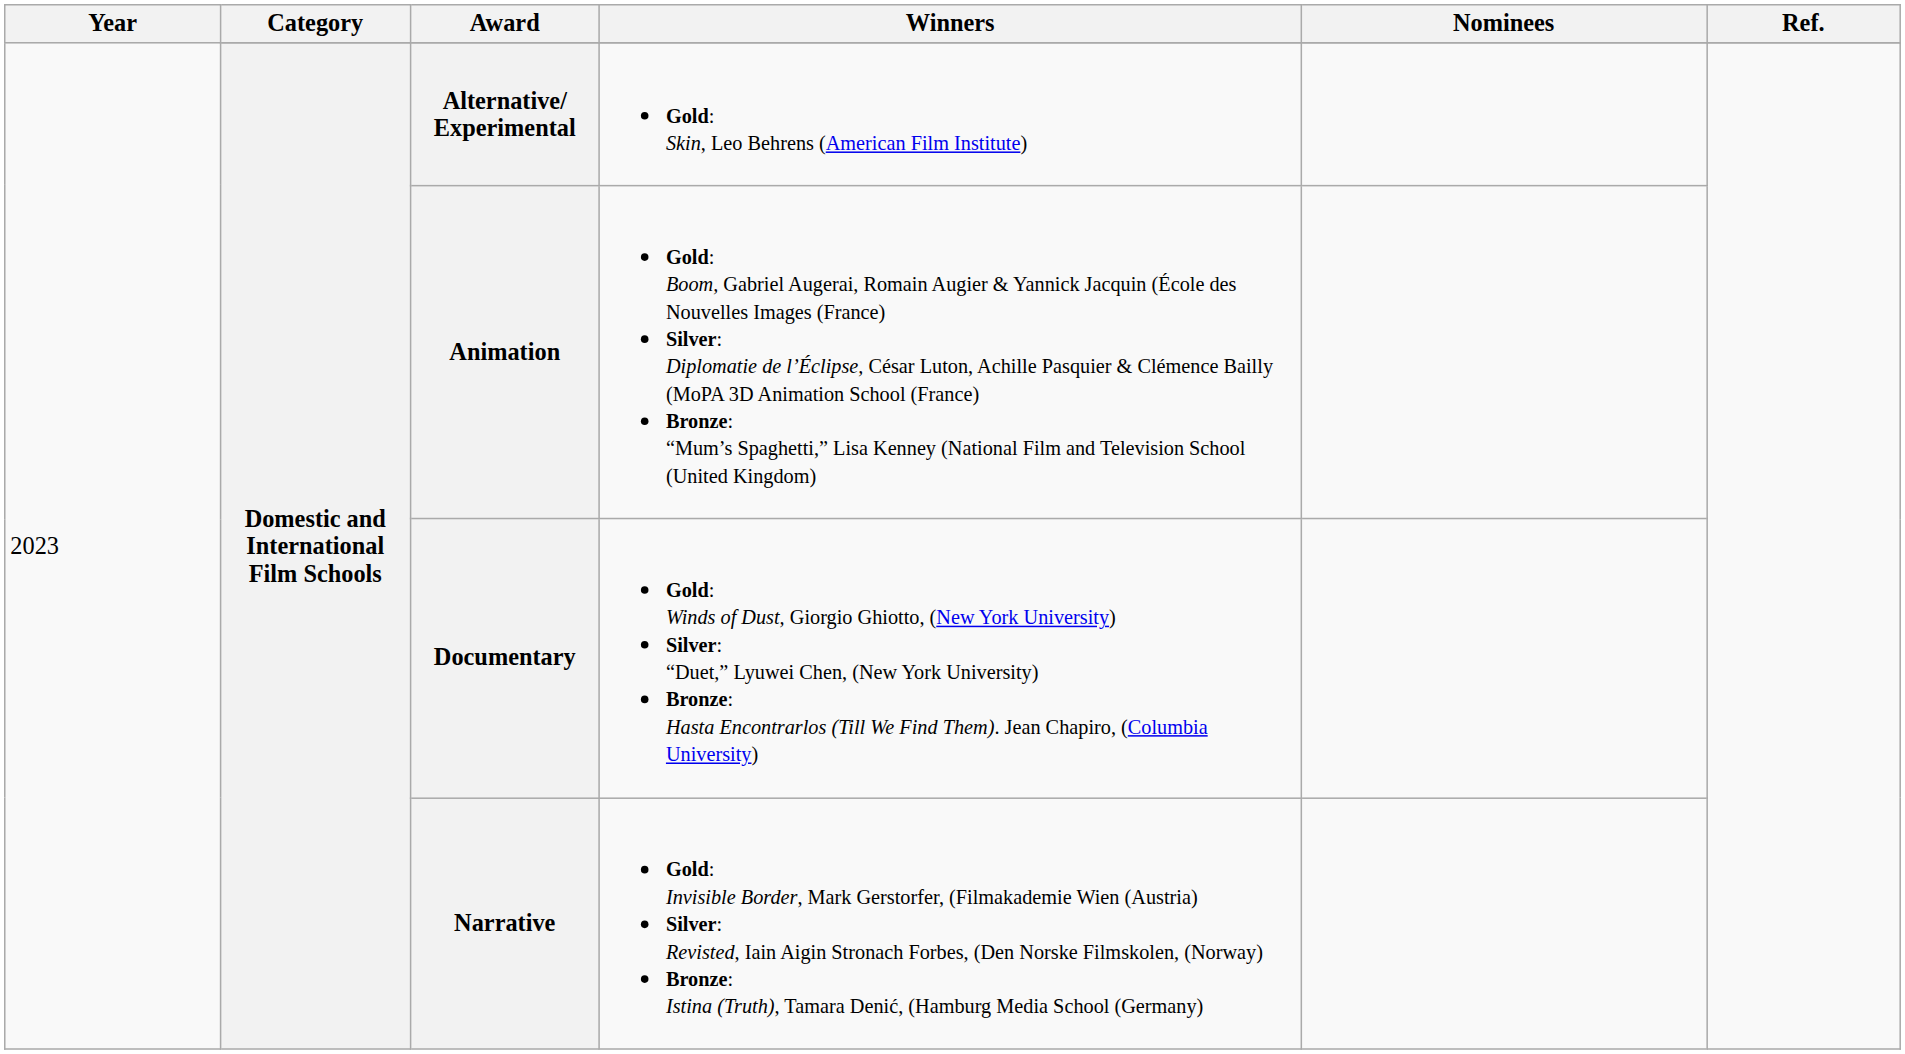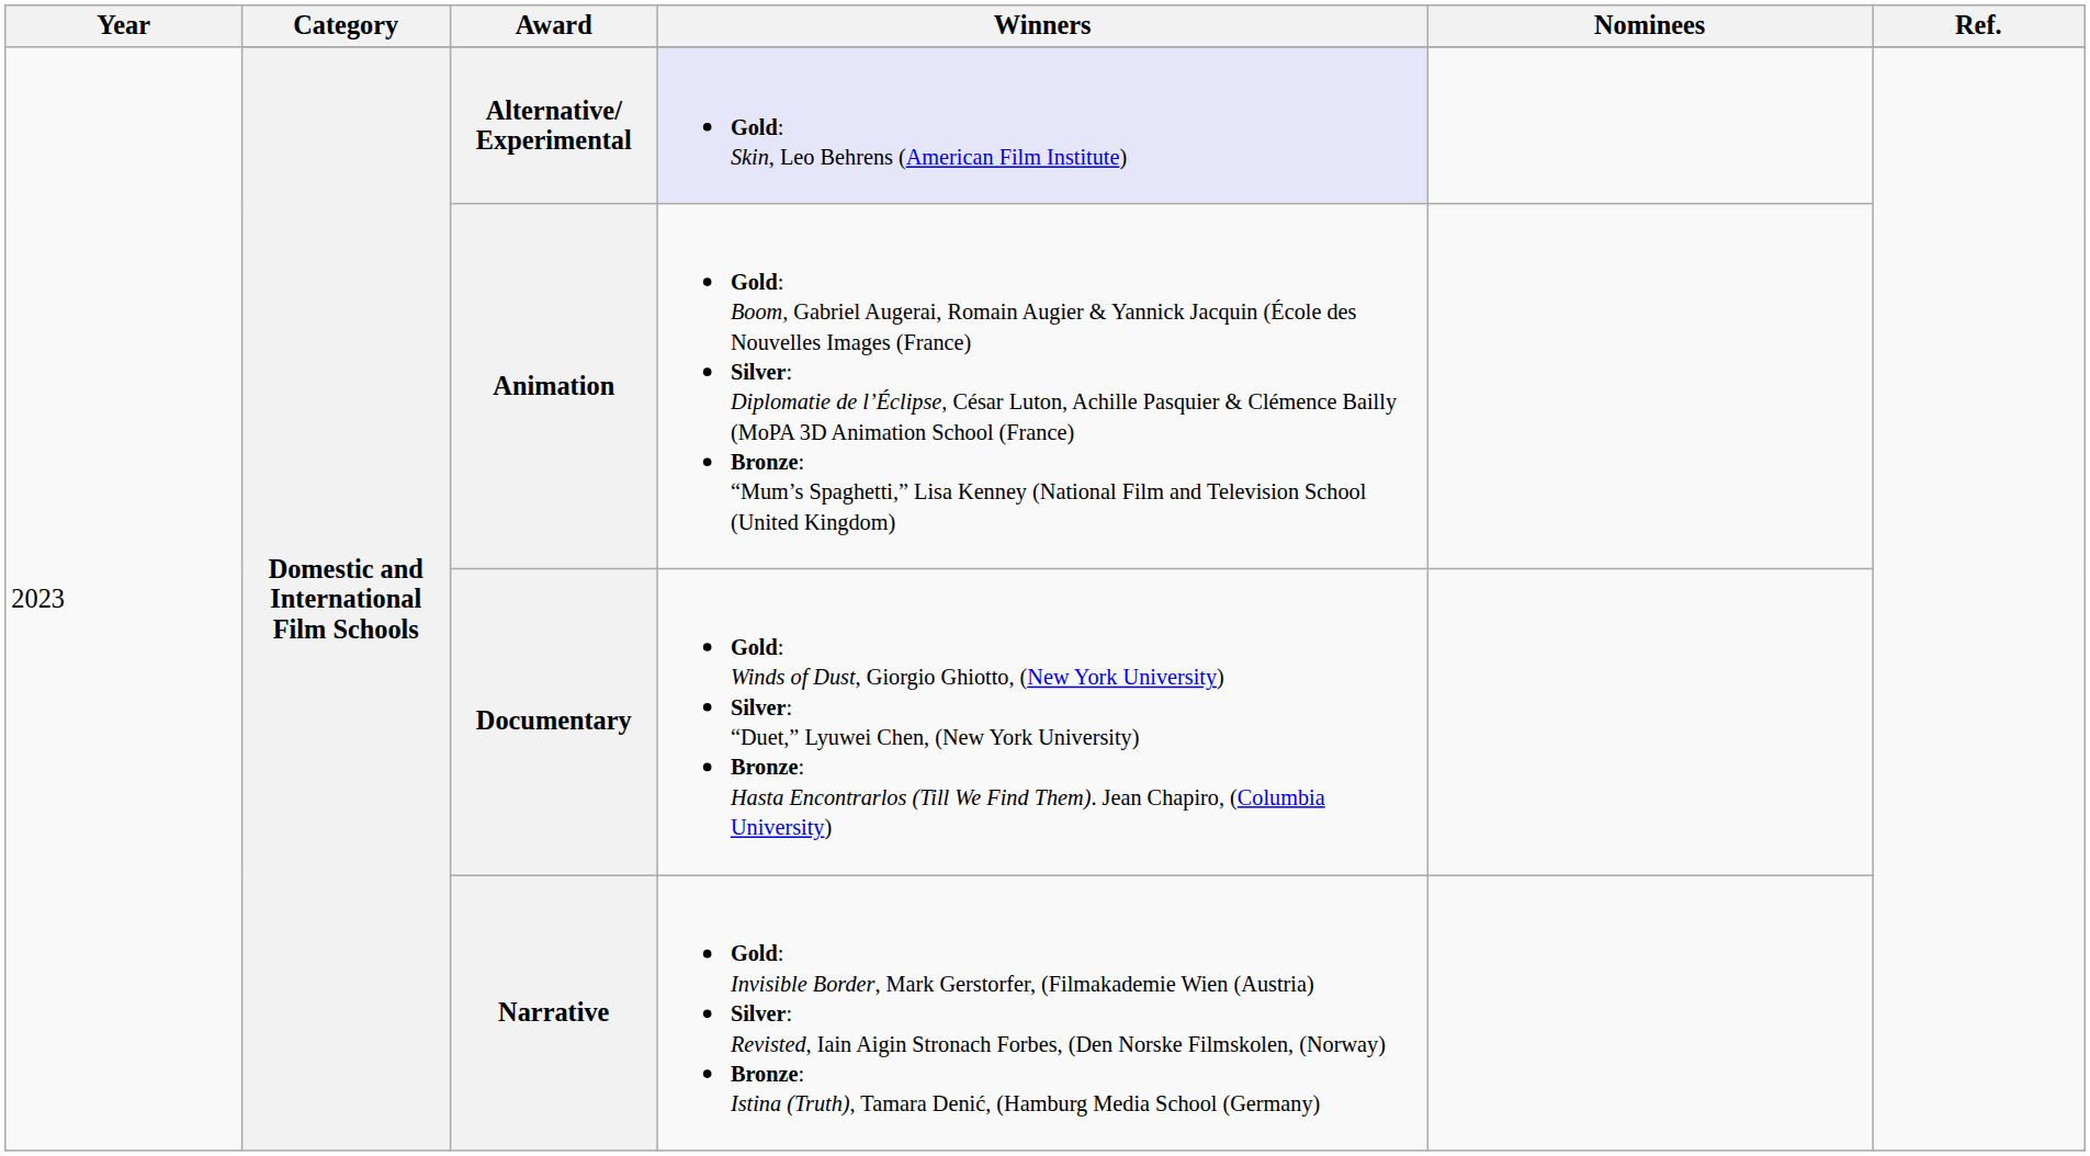Alternative/ Experimental | Winners: no background -> lavender background
